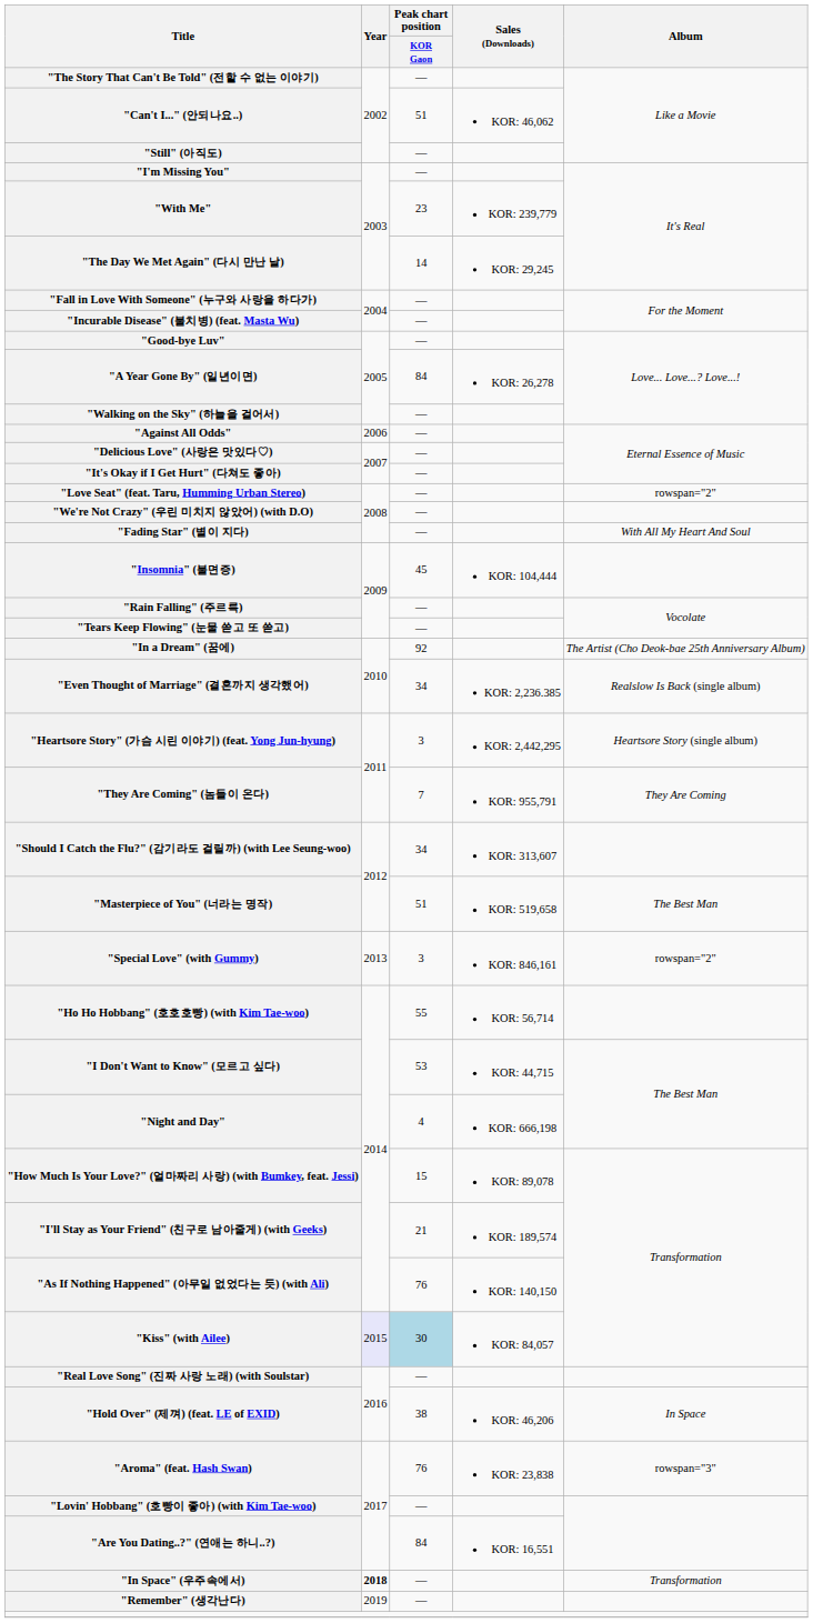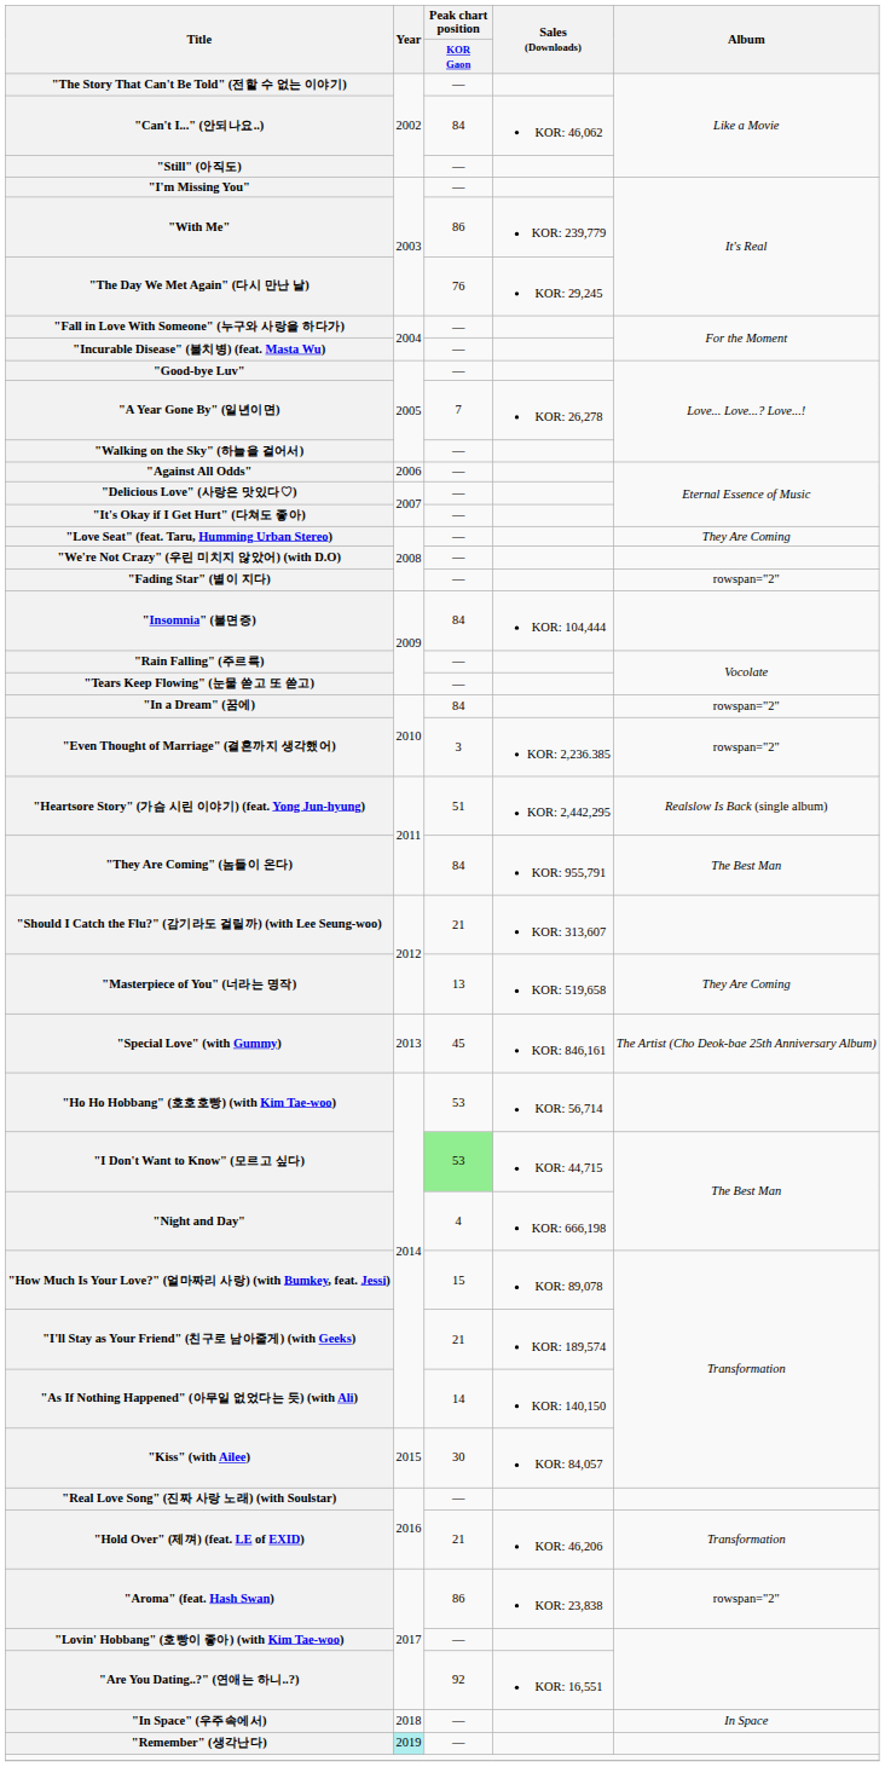"Can't I..." (안되나요..) | Peak chart position / KOR Gaon: 51 -> 84
"With Me" | Peak chart position / KOR Gaon: 23 -> 86
"The Day We Met Again" (다시 만난 날) | Peak chart position / KOR Gaon: 14 -> 76
"A Year Gone By" (일년이면) | Peak chart position / KOR Gaon: 84 -> 7
"Love Seat" (feat. Taru, Humming Urban Stereo) | Album: rowspan="2" -> They Are Coming
"Fading Star" (별이 지다) | Album: With All My Heart And Soul -> rowspan="2"
"Insomnia" (불면증) | Peak chart position / KOR Gaon: 45 -> 84
"In a Dream" (꿈에) | Peak chart position / KOR Gaon: 92 -> 84
"In a Dream" (꿈에) | Album: The Artist (Cho Deok-bae 25th Anniversary Album) -> rowspan="2"
"Even Thought of Marriage" (결혼까지 생각했어) | Peak chart position / KOR Gaon: 34 -> 3
"Even Thought of Marriage" (결혼까지 생각했어) | Album: Realslow Is Back (single album) -> rowspan="2"
"Heartsore Story" (가슴 시린 이야기) (feat. Yong Jun-hyung) | Peak chart position / KOR Gaon: 3 -> 51
"Heartsore Story" (가슴 시린 이야기) (feat. Yong Jun-hyung) | Album: Heartsore Story (single album) -> Realslow Is Back (single album)
"They Are Coming" (놈들이 온다) | Peak chart position / KOR Gaon: 7 -> 84
"They Are Coming" (놈들이 온다) | Album: They Are Coming -> The Best Man
"Should I Catch the Flu?" (감기라도 걸릴까) (with Lee Seung-woo) | Peak chart position / KOR Gaon: 34 -> 21
"Masterpiece of You" (너라는 명작) | Peak chart position / KOR Gaon: 51 -> 13
"Masterpiece of You" (너라는 명작) | Album: The Best Man -> They Are Coming
"Special Love" (with Gummy) | Peak chart position / KOR Gaon: 3 -> 45
"Special Love" (with Gummy) | Album: rowspan="2" -> The Artist (Cho Deok-bae 25th Anniversary Album)
"Ho Ho Hobbang" (호호호빵) (with Kim Tae-woo) | Peak chart position / KOR Gaon: 55 -> 53
"I Don't Want to Know" (모르고 싶다) | Peak chart position / KOR Gaon: no background -> lightgreen background
"As If Nothing Happened" (아무일 없었다는 듯) (with Ali) | Peak chart position / KOR Gaon: 76 -> 14
"Kiss" (with Ailee) | Year: lavender background -> no background
"Kiss" (with Ailee) | Peak chart position / KOR Gaon: lightblue background -> no background
"Hold Over" (제껴) (feat. LE of EXID) | Peak chart position / KOR Gaon: 38 -> 21
"Hold Over" (제껴) (feat. LE of EXID) | Album: In Space -> Transformation
"Aroma" (feat. Hash Swan) | Peak chart position / KOR Gaon: 76 -> 86
"Aroma" (feat. Hash Swan) | Album: rowspan="3" -> rowspan="2"
"Are You Dating..?" (연애는 하니..?) | Peak chart position / KOR Gaon: 84 -> 92
"In Space" (우주속에서) | Year: bold -> normal
"In Space" (우주속에서) | Album: Transformation -> In Space
"Remember" (생각난다) | Year: no background -> paleturquoise background
